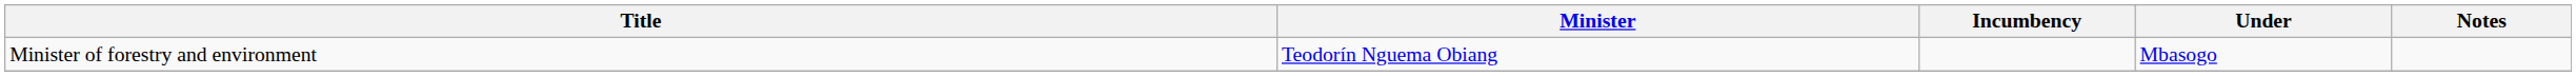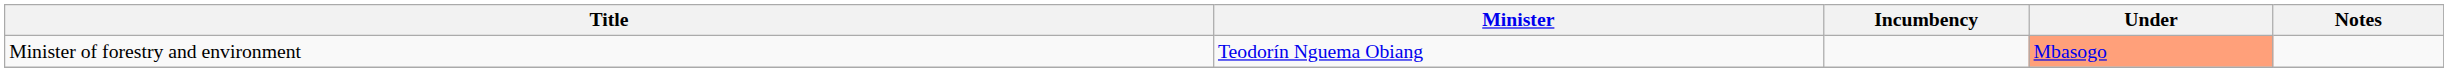Minister of forestry and environment | Under: no background -> lightsalmon background
